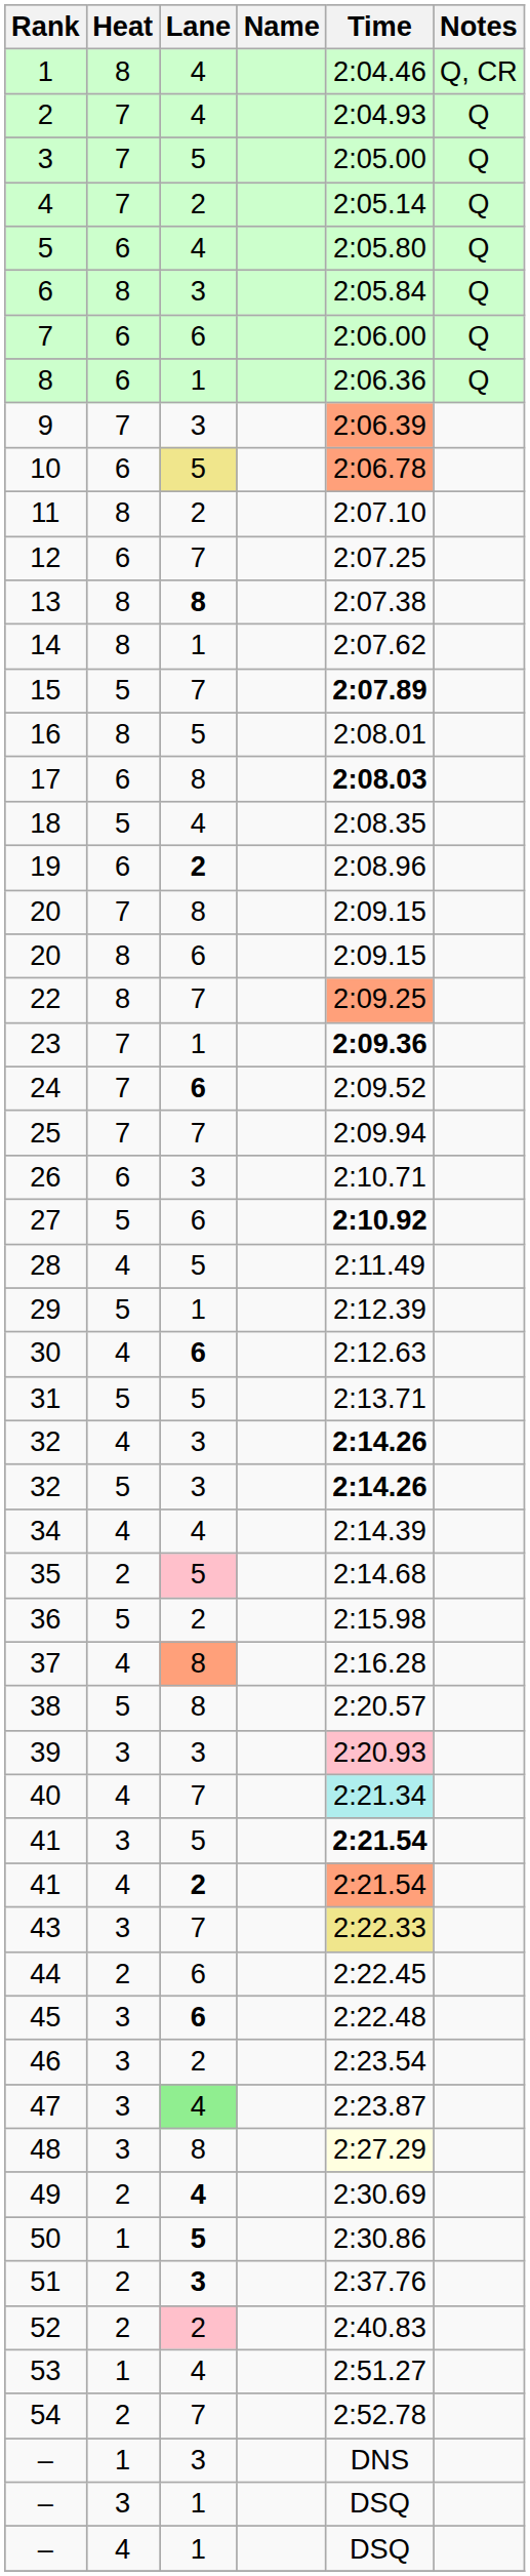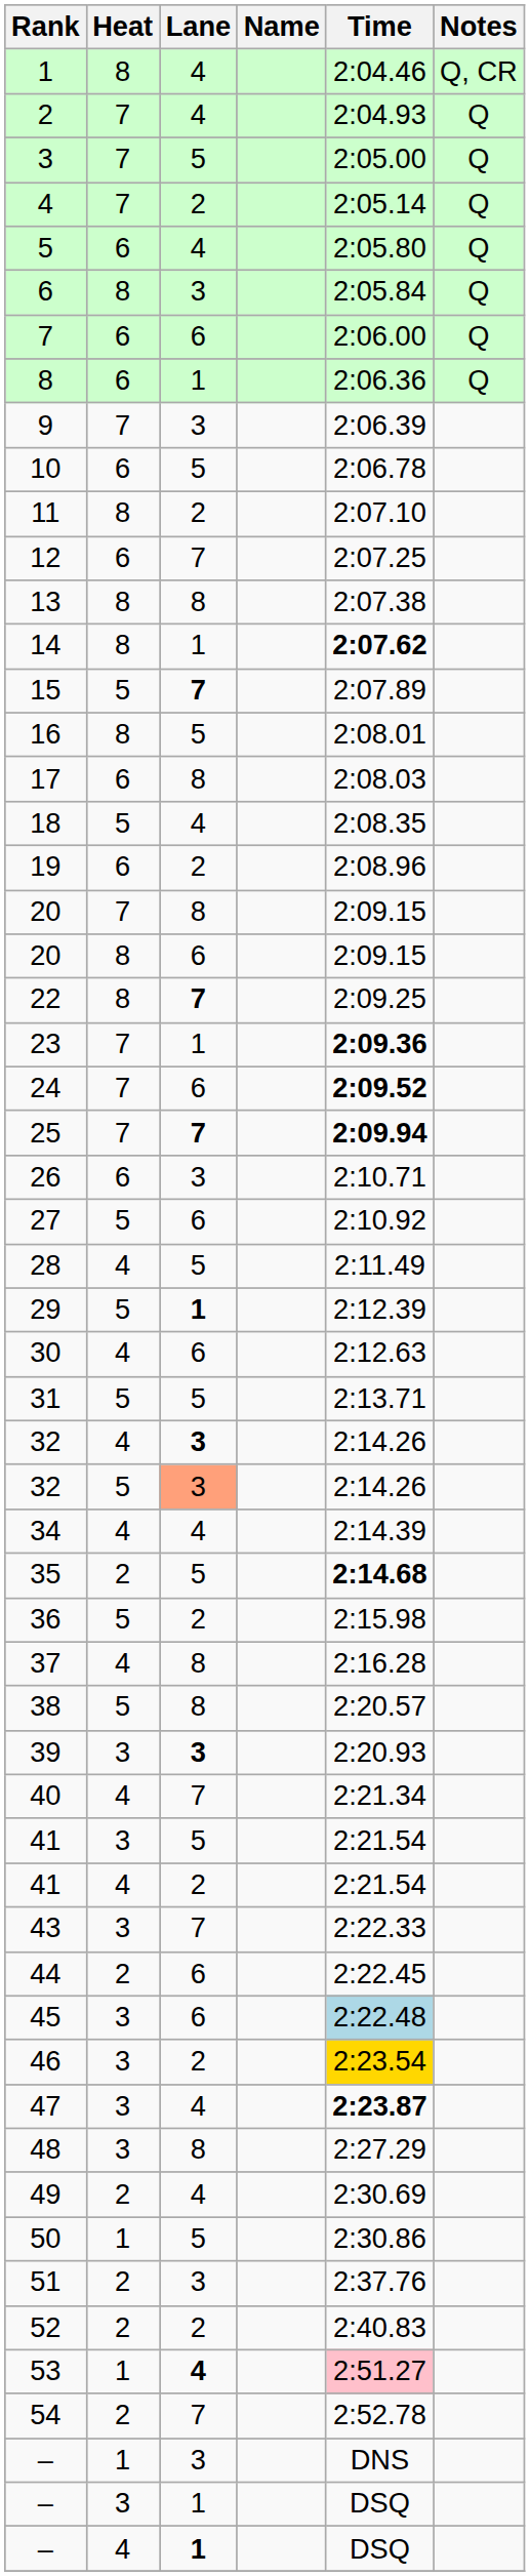9 | Time: lightsalmon background -> no background
10 | Lane: khaki background -> no background
10 | Time: lightsalmon background -> no background
13 | Lane: bold -> normal
14 | Time: normal -> bold
15 | Lane: normal -> bold
15 | Time: bold -> normal
17 | Time: bold -> normal
19 | Lane: bold -> normal
22 | Lane: normal -> bold
22 | Time: lightsalmon background -> no background
24 | Lane: bold -> normal
24 | Time: normal -> bold
25 | Lane: normal -> bold
25 | Time: normal -> bold
27 | Time: bold -> normal
29 | Lane: normal -> bold
30 | Lane: bold -> normal
32 / 4 | Lane: normal -> bold
32 / 4 | Time: bold -> normal
32 / 5 | Lane: no background -> lightsalmon background
32 / 5 | Time: bold -> normal
35 | Lane: pink background -> no background
35 | Time: normal -> bold
37 | Lane: lightsalmon background -> no background
39 | Lane: normal -> bold
39 | Time: pink background -> no background
40 | Time: paleturquoise background -> no background
41 / 3 | Time: bold -> normal
41 / 4 | Lane: bold -> normal
41 / 4 | Time: lightsalmon background -> no background
43 | Time: khaki background -> no background
45 | Lane: bold -> normal
45 | Time: no background -> lightblue background
46 | Time: no background -> gold background
47 | Lane: lightgreen background -> no background
47 | Time: normal -> bold
48 | Time: lightyellow background -> no background
49 | Lane: bold -> normal
50 | Lane: bold -> normal
51 | Lane: bold -> normal
52 | Lane: pink background -> no background
53 | Lane: normal -> bold
53 | Time: no background -> pink background
– / 4 | Lane: normal -> bold
